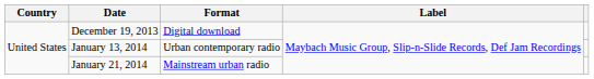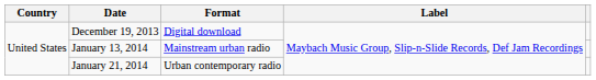January 13, 2014 | Format: Urban contemporary radio -> Mainstream urban radio
January 21, 2014 | Format: Mainstream urban radio -> Urban contemporary radio
